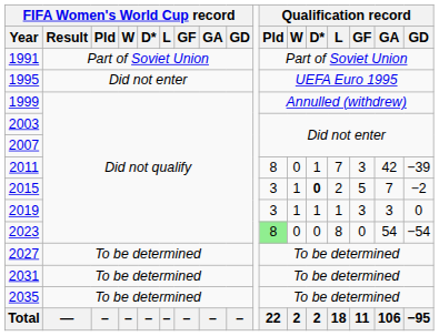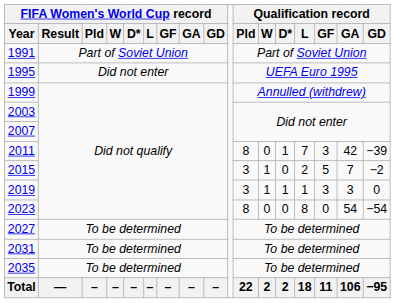2015 | Qualification record / D*: bold -> normal
2023 | Qualification record / Pld: lightgreen background -> no background
